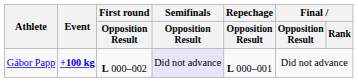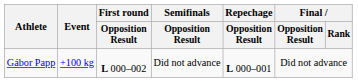Gábor Papp | Event: bold -> normal
Gábor Papp | Semifinals / Opposition Result: lavender background -> no background
